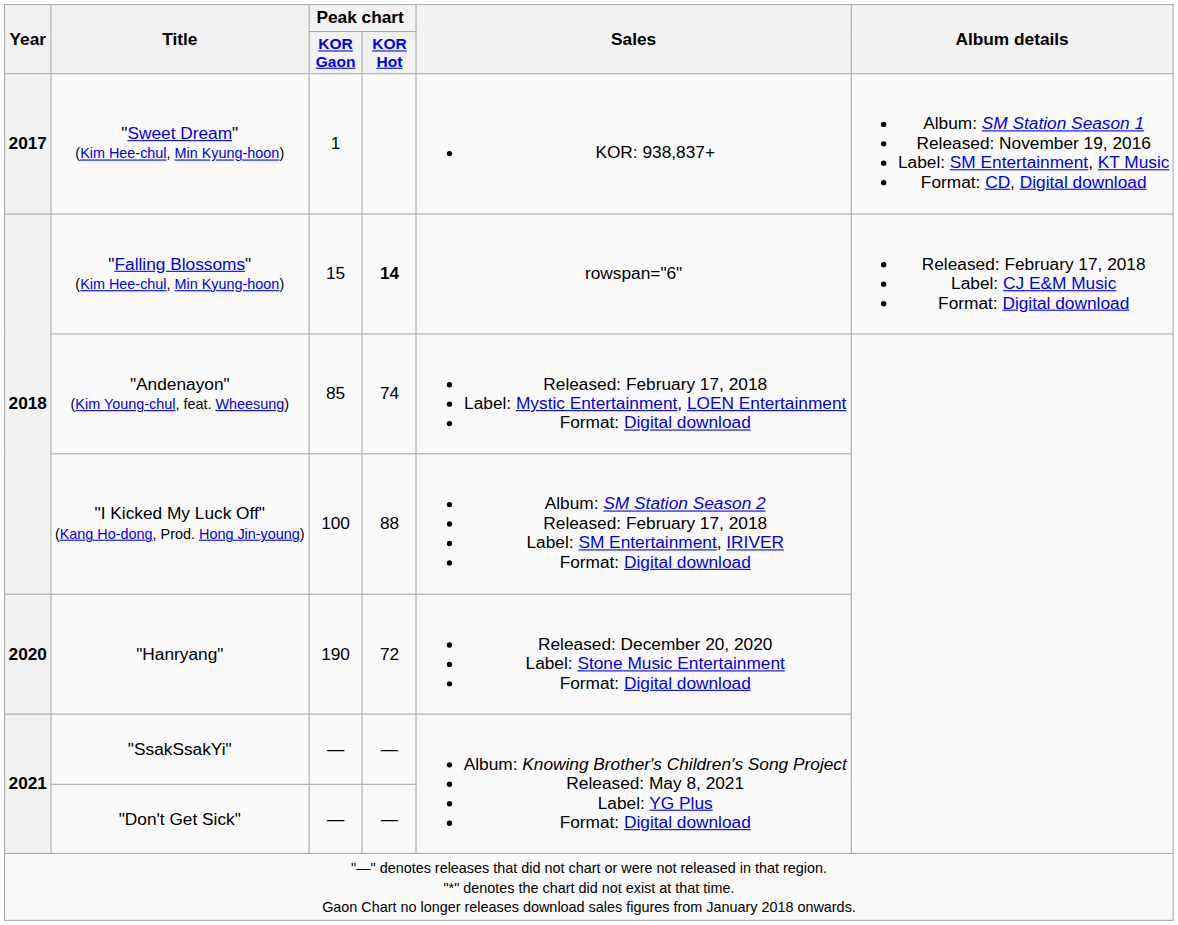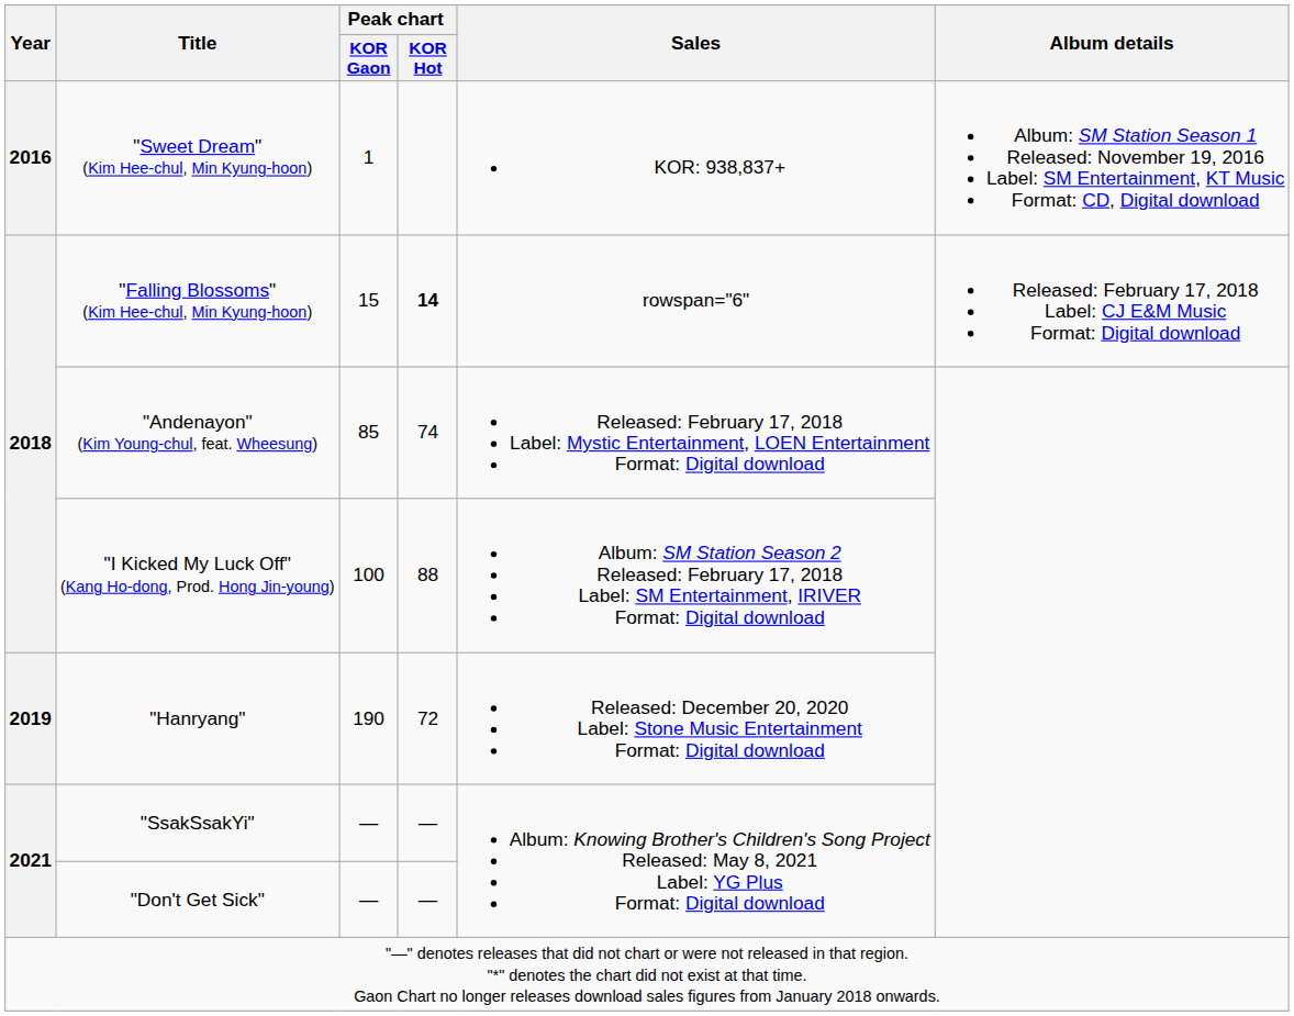"Sweet Dream" (Kim Hee-chul, Min Kyung-hoon) | Year: 2017 -> 2016
"Hanryang" | Year: 2020 -> 2019
